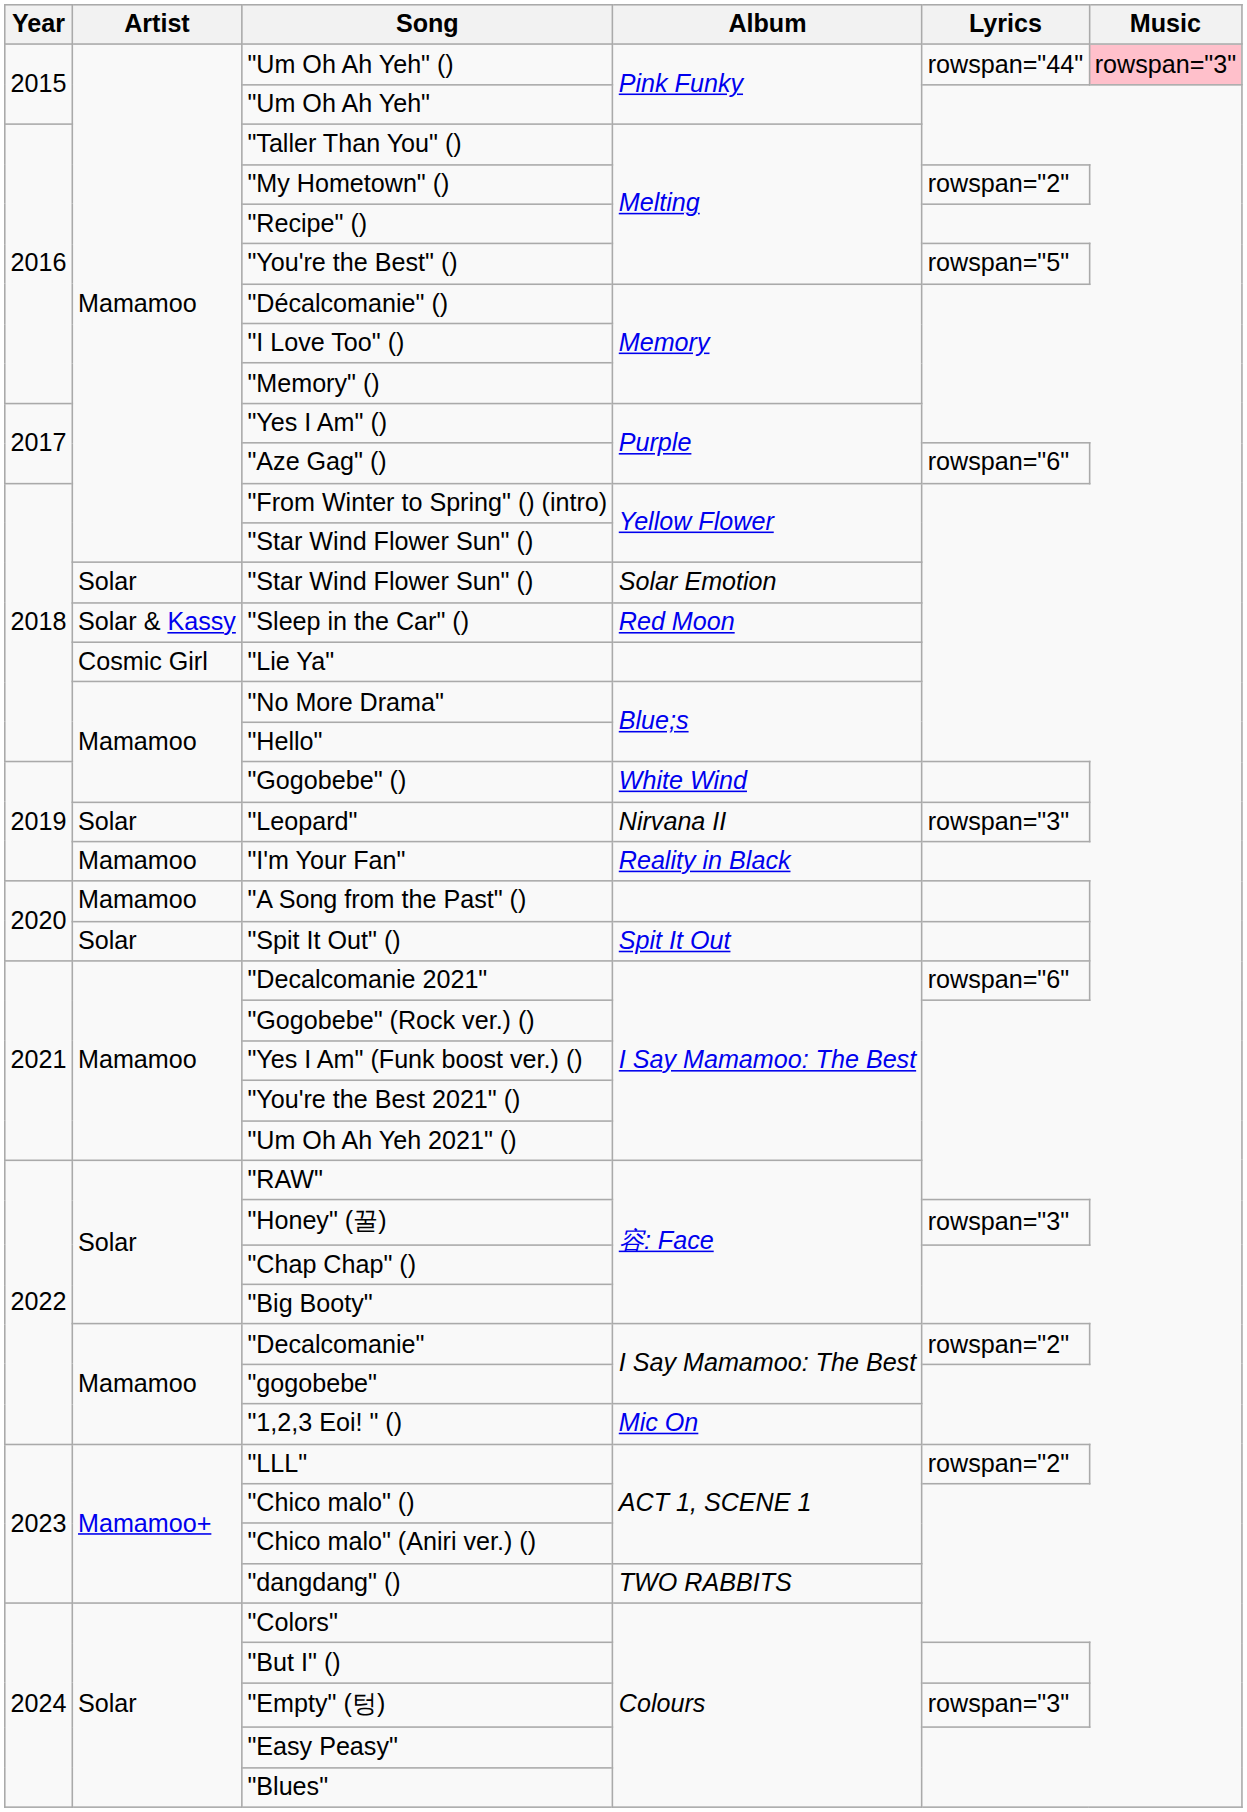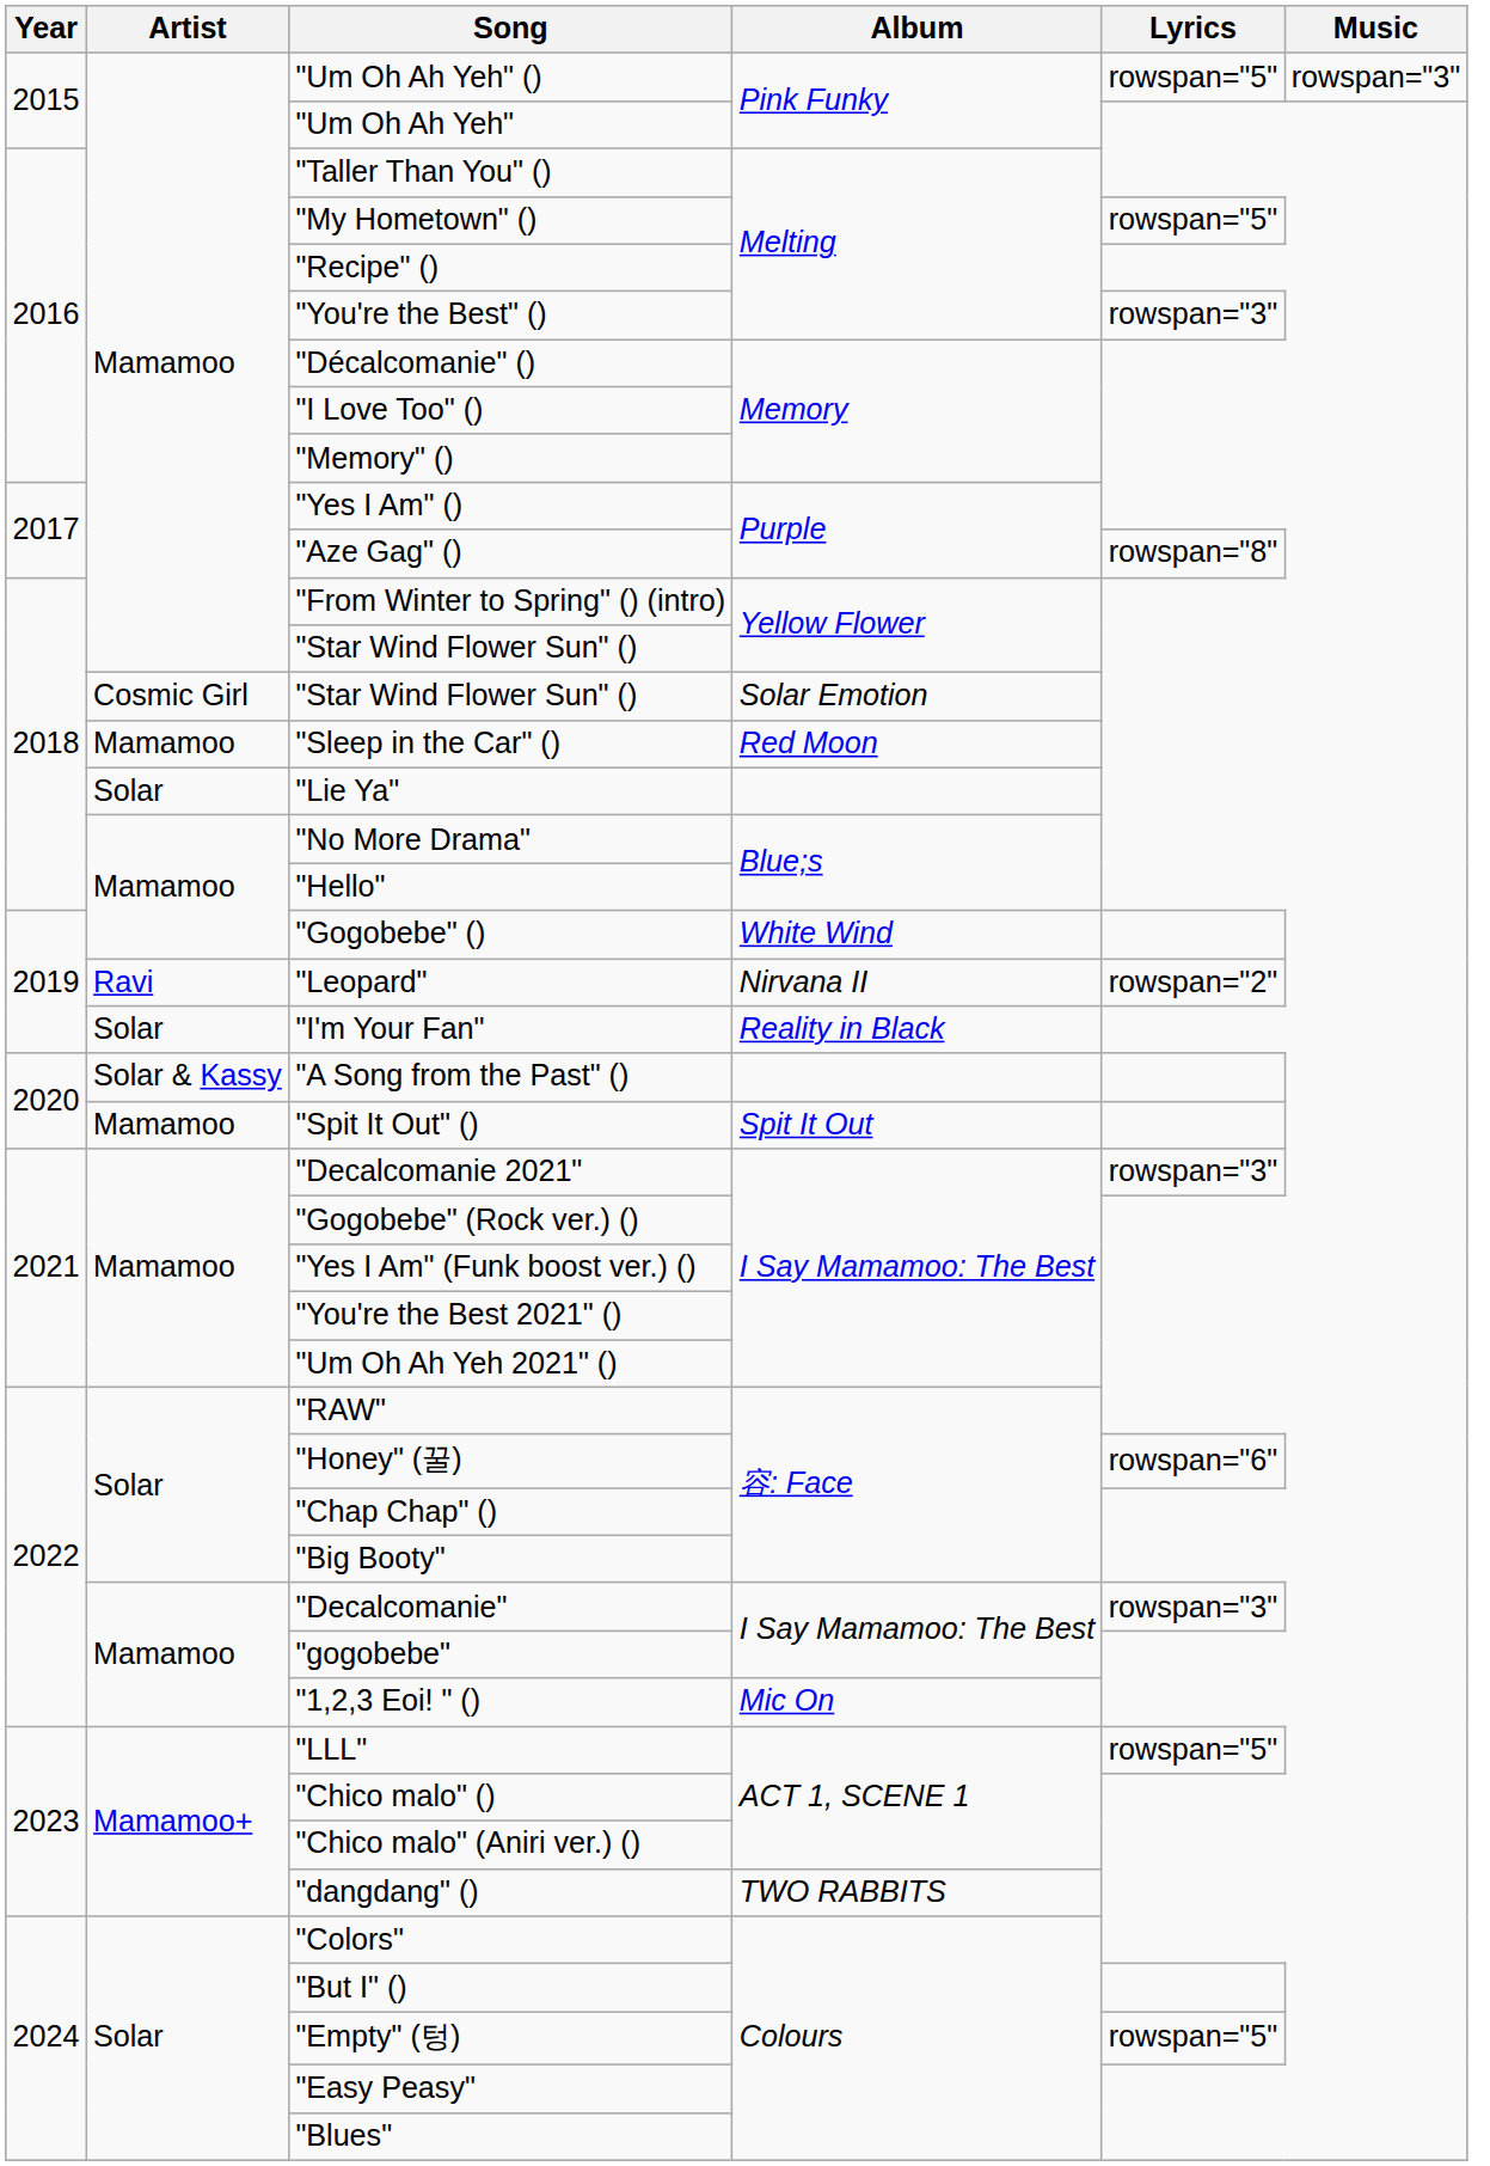"Um Oh Ah Yeh" () | Lyrics: rowspan="44" -> rowspan="5"
"Um Oh Ah Yeh" () | Music: pink background -> no background
"My Hometown" () | Lyrics: rowspan="2" -> rowspan="5"
"You're the Best" () | Lyrics: rowspan="5" -> rowspan="3"
"Aze Gag" () | Lyrics: rowspan="6" -> rowspan="8"
"Star Wind Flower Sun" () / Solar Emotion | Artist: Solar -> Cosmic Girl
"Sleep in the Car" () | Artist: Solar & Kassy -> Mamamoo
"Lie Ya" | Artist: Cosmic Girl -> Solar
"Leopard" | Artist: Solar -> Ravi
"Leopard" | Lyrics: rowspan="3" -> rowspan="2"
"I'm Your Fan" | Artist: Mamamoo -> Solar
"A Song from the Past" () | Artist: Mamamoo -> Solar & Kassy
"Spit It Out" () | Artist: Solar -> Mamamoo
"Decalcomanie 2021" | Lyrics: rowspan="6" -> rowspan="3"
"Honey" (꿀) | Lyrics: rowspan="3" -> rowspan="6"
"Decalcomanie" | Lyrics: rowspan="2" -> rowspan="3"
"LLL" | Lyrics: rowspan="2" -> rowspan="5"
"Empty" (텅) | Lyrics: rowspan="3" -> rowspan="5"
